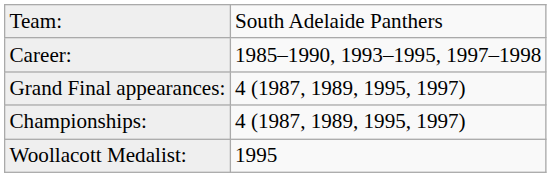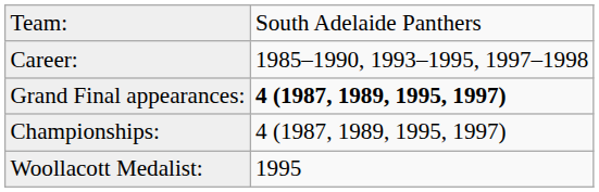Grand Final appearances: | column 2: normal -> bold
